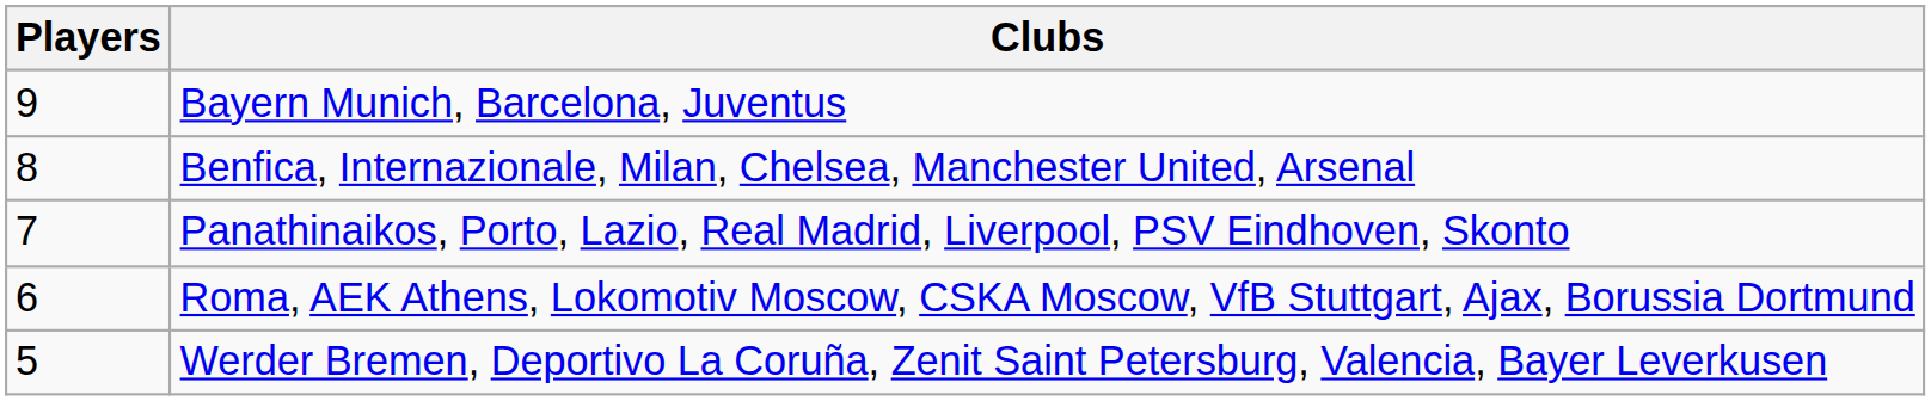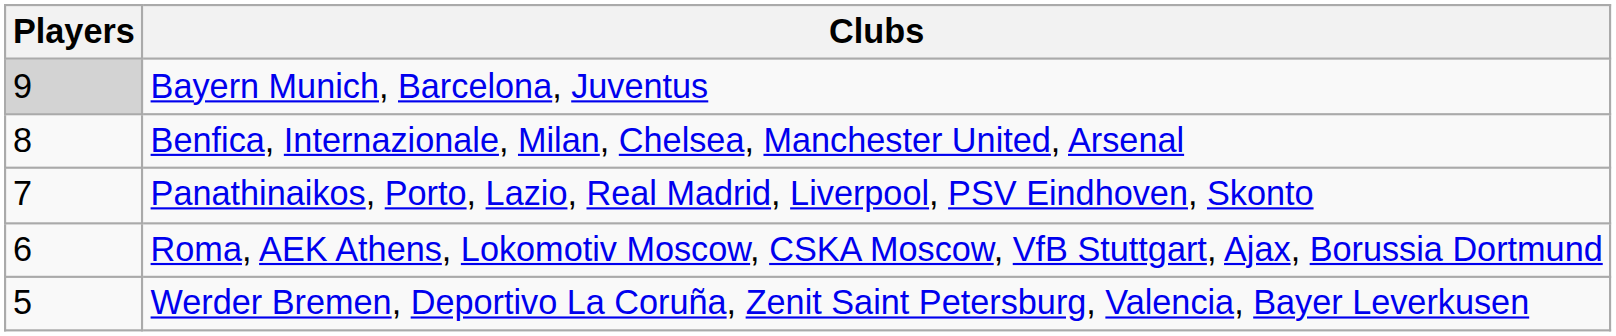Bayern Munich, Barcelona, Juventus | Players: no background -> lightgrey background
